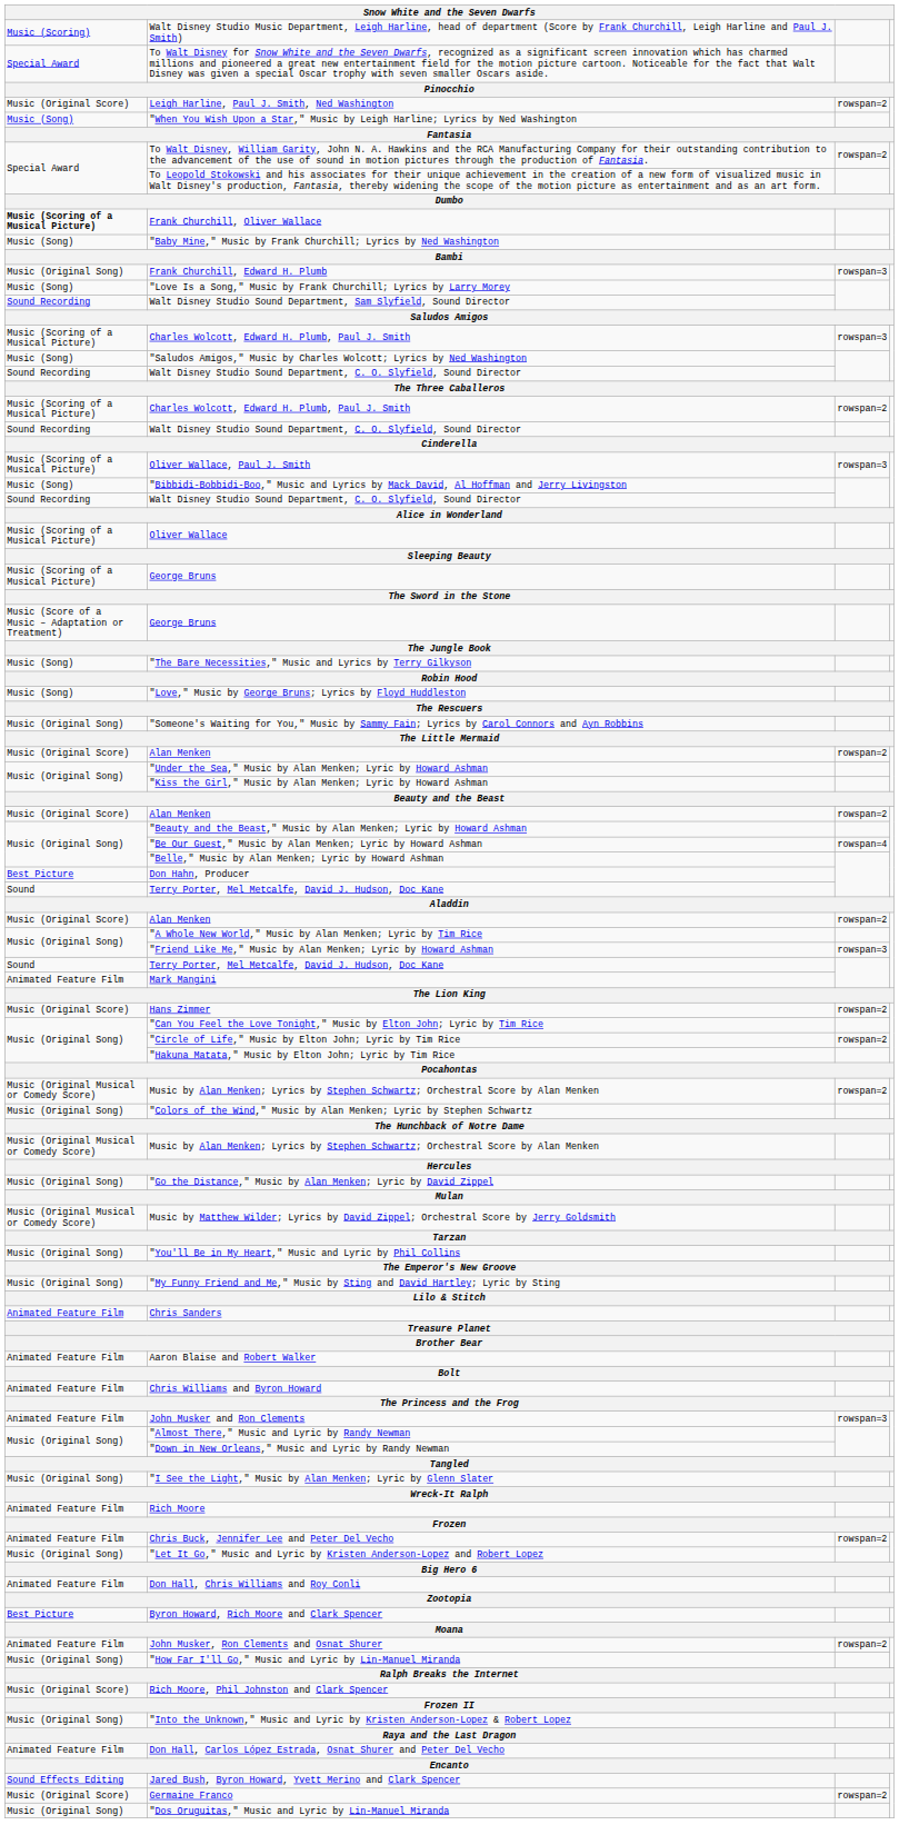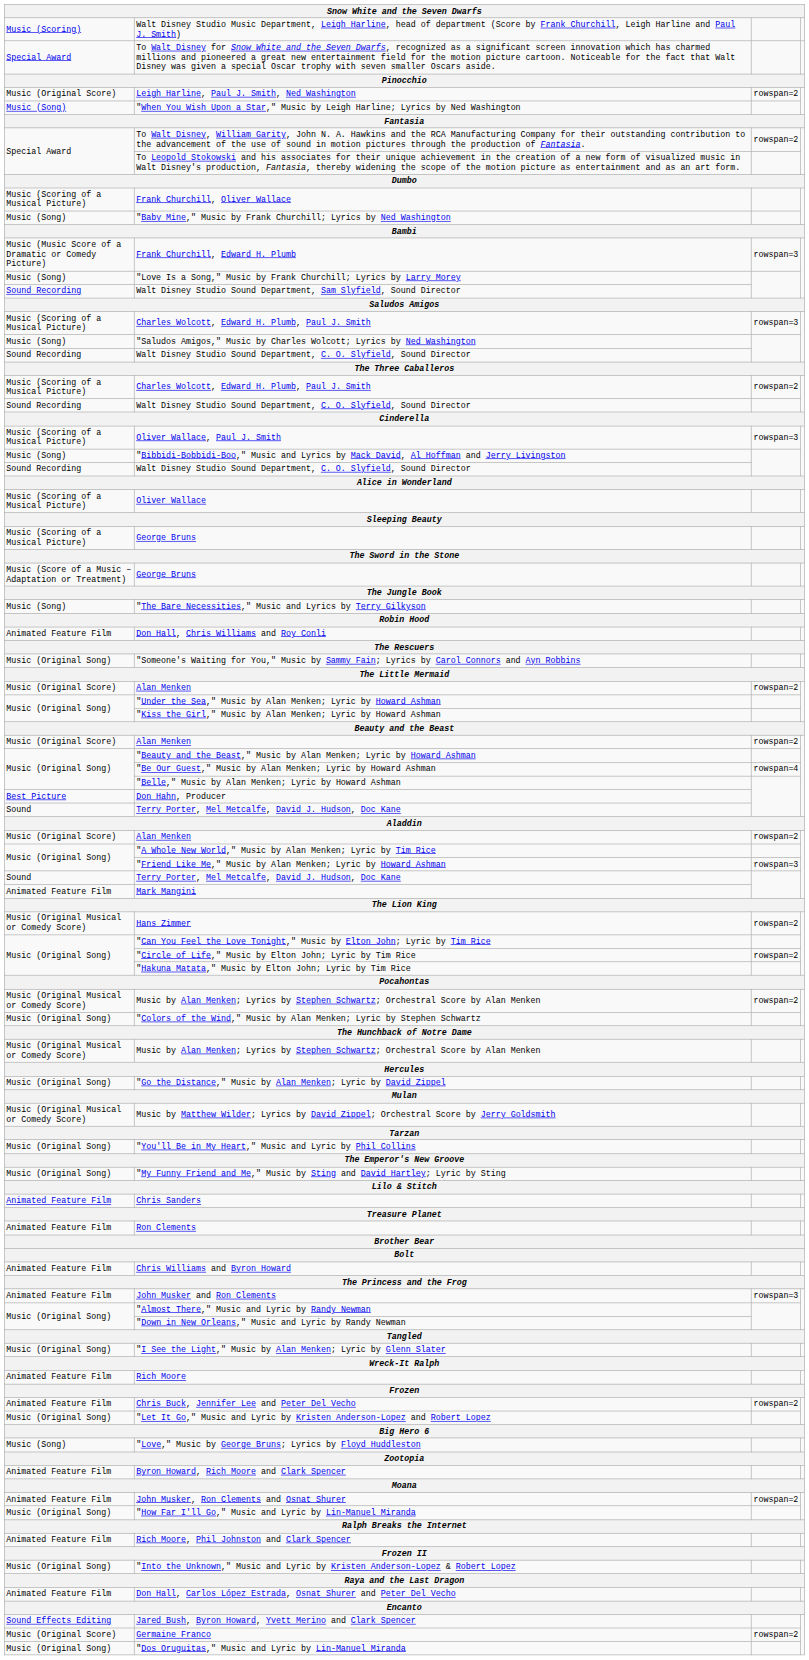Frank Churchill, Oliver Wallace | column 1: bold -> normal
Frank Churchill, Edward H. Plumb | column 1: Music (Original Song) -> Music (Music Score of a Dramatic or Comedy Picture)
rows swapped: "Love," Music by George Bruns; Lyrics by Floyd Huddleston <-> Don Hall, Chris Williams and Roy Conli
Hans Zimmer | column 1: Music (Original Score) -> Music (Original Musical or Comedy Score)
+ row: Animated Feature Film | Ron Clements
- row: Animated Feature Film | Aaron Blaise and Robert Walker
Byron Howard, Rich Moore and Clark Spencer | column 1: Best Picture -> Animated Feature Film
Rich Moore, Phil Johnston and Clark Spencer | column 1: Music (Original Score) -> Animated Feature Film
